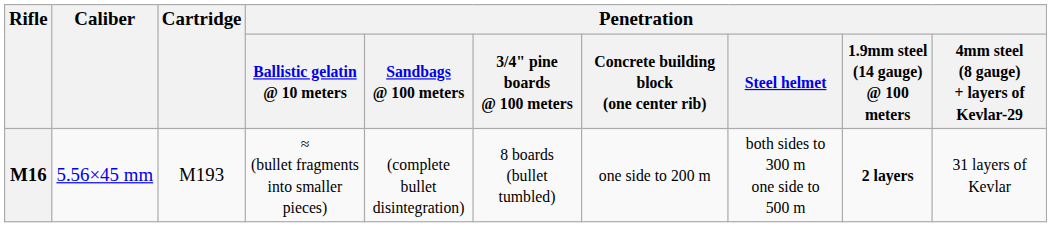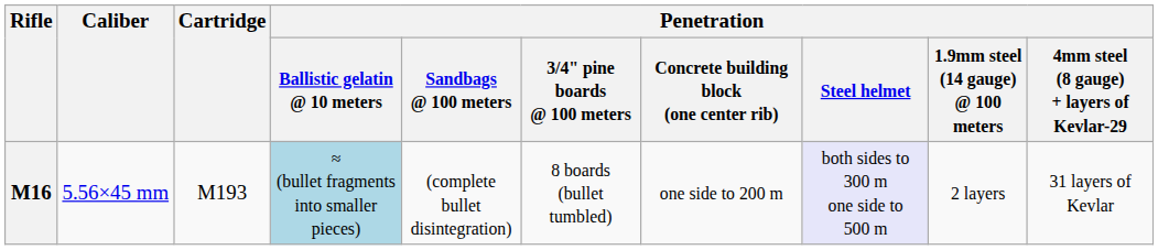M16 | Penetration / Ballistic gelatin @ 10 meters: no background -> lightblue background
M16 | Penetration / Steel helmet: no background -> lavender background
M16 | Penetration / 1.9mm steel (14 gauge) @ 100 meters: bold -> normal
